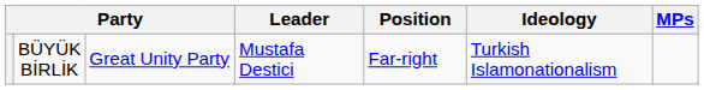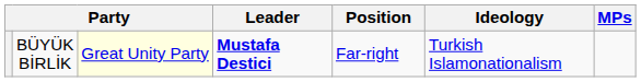BÜYÜK BİRLİK | column 3: no background -> lightyellow background
BÜYÜK BİRLİK | Leader: normal -> bold
